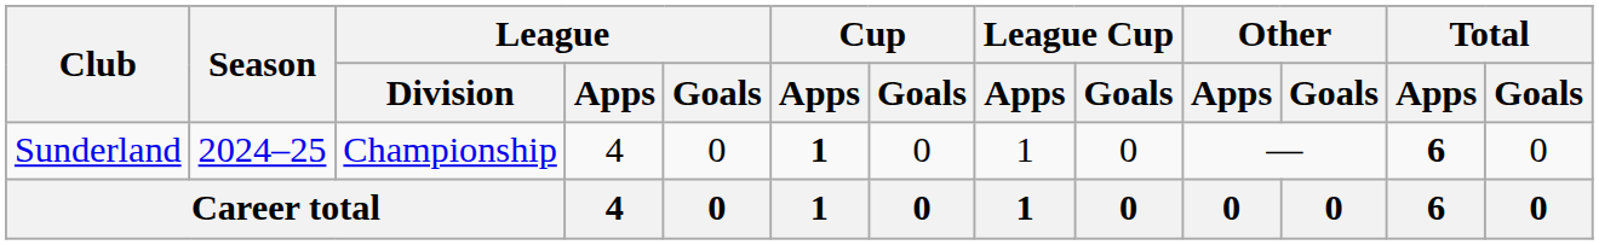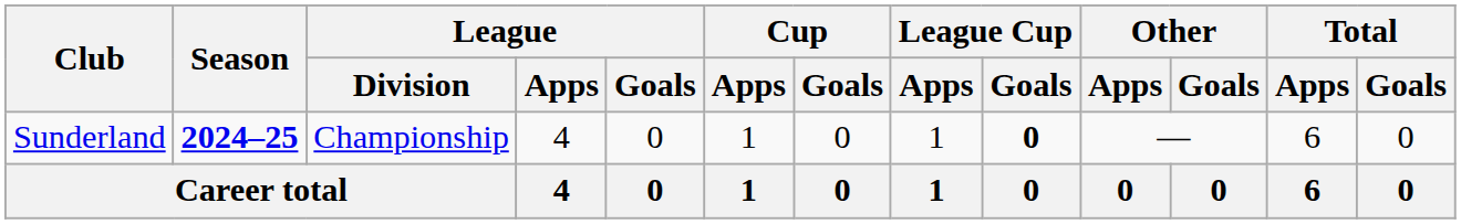Sunderland | Season: normal -> bold
Sunderland | Cup / Apps: bold -> normal
Sunderland | League Cup / Goals: normal -> bold
Sunderland | Total / Apps: bold -> normal
